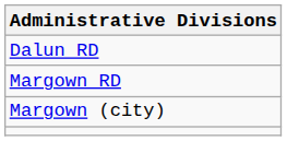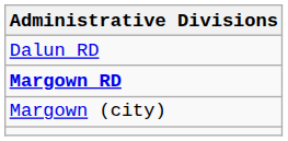row 3 | column 1: normal -> bold
